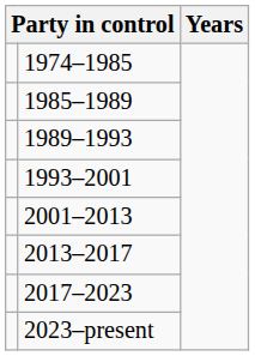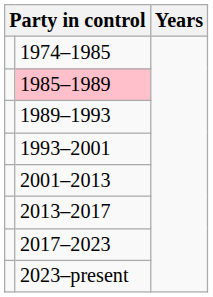1985–1989 | column 2: no background -> pink background
